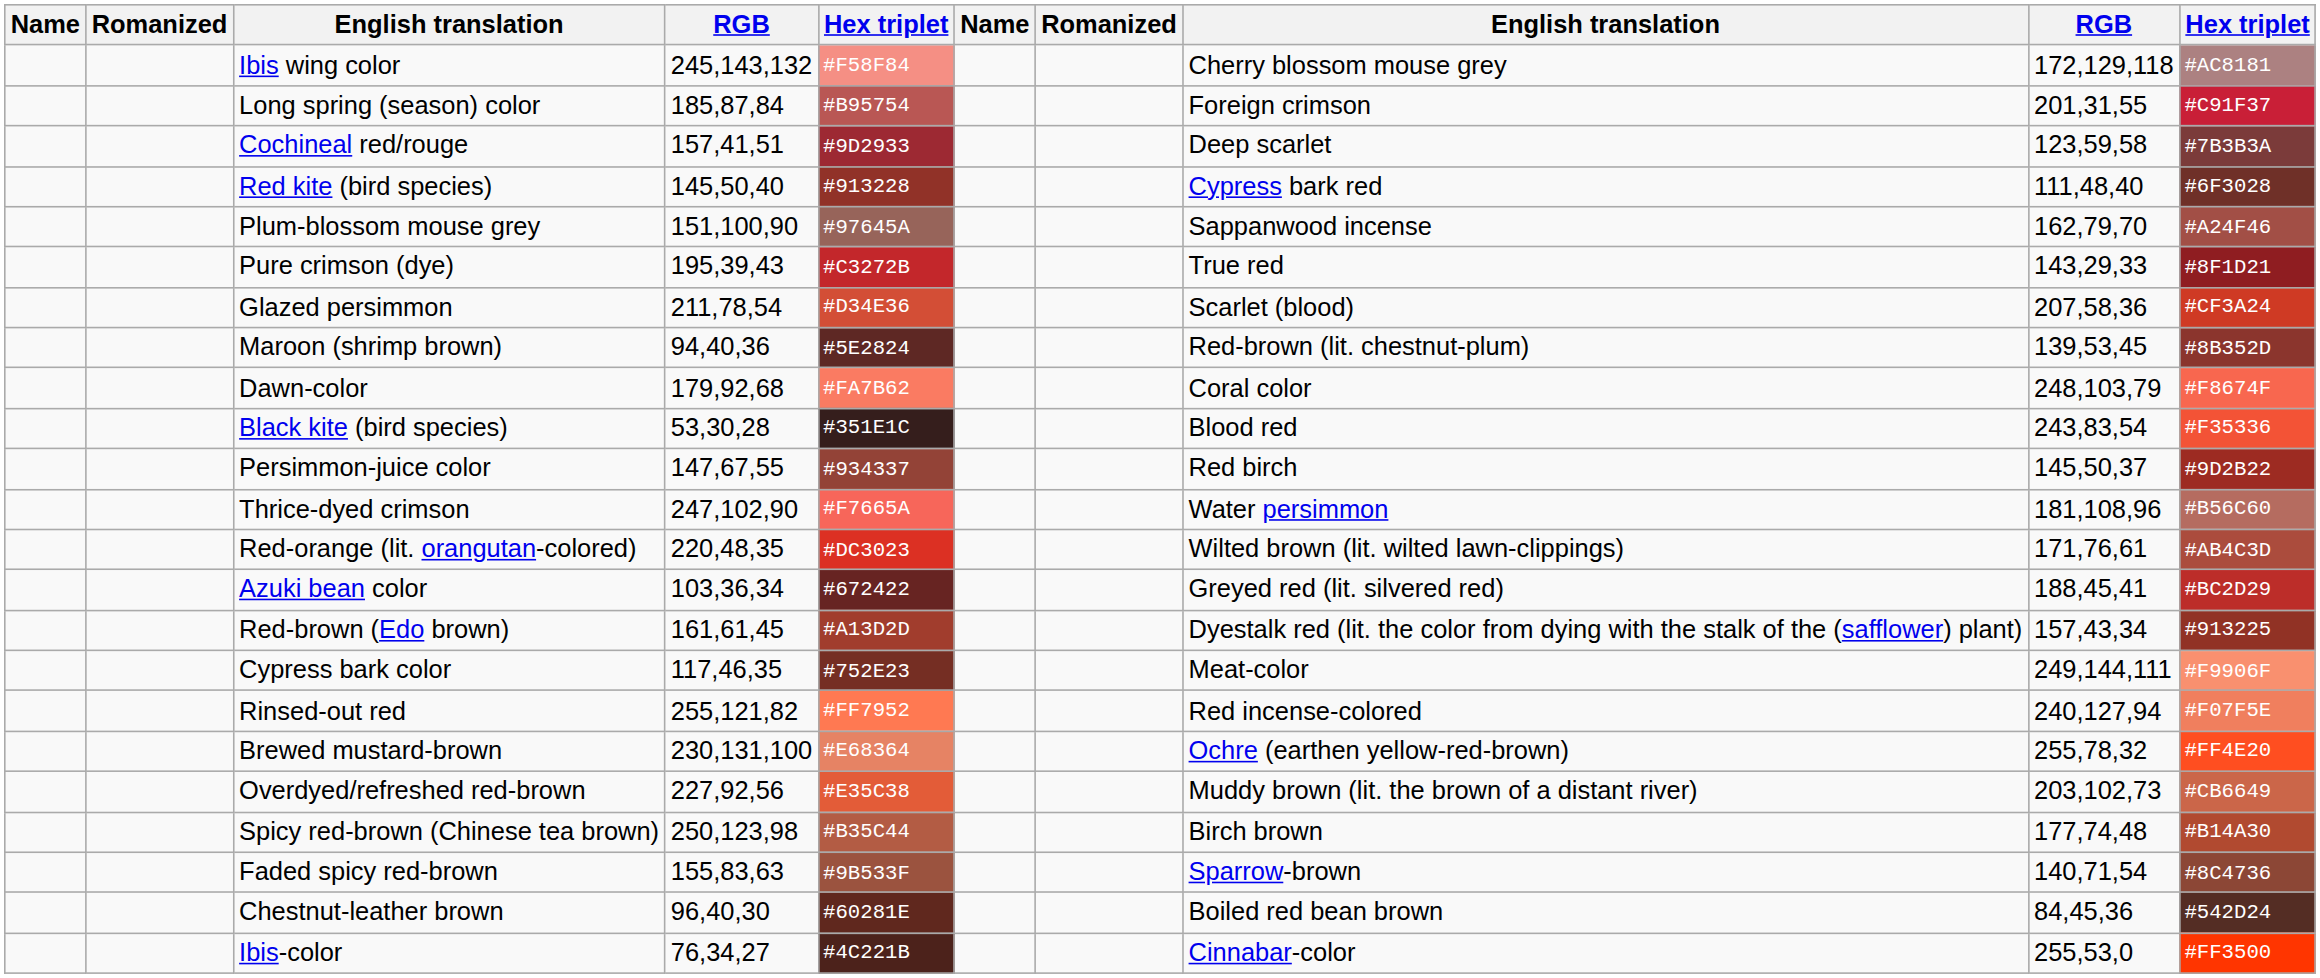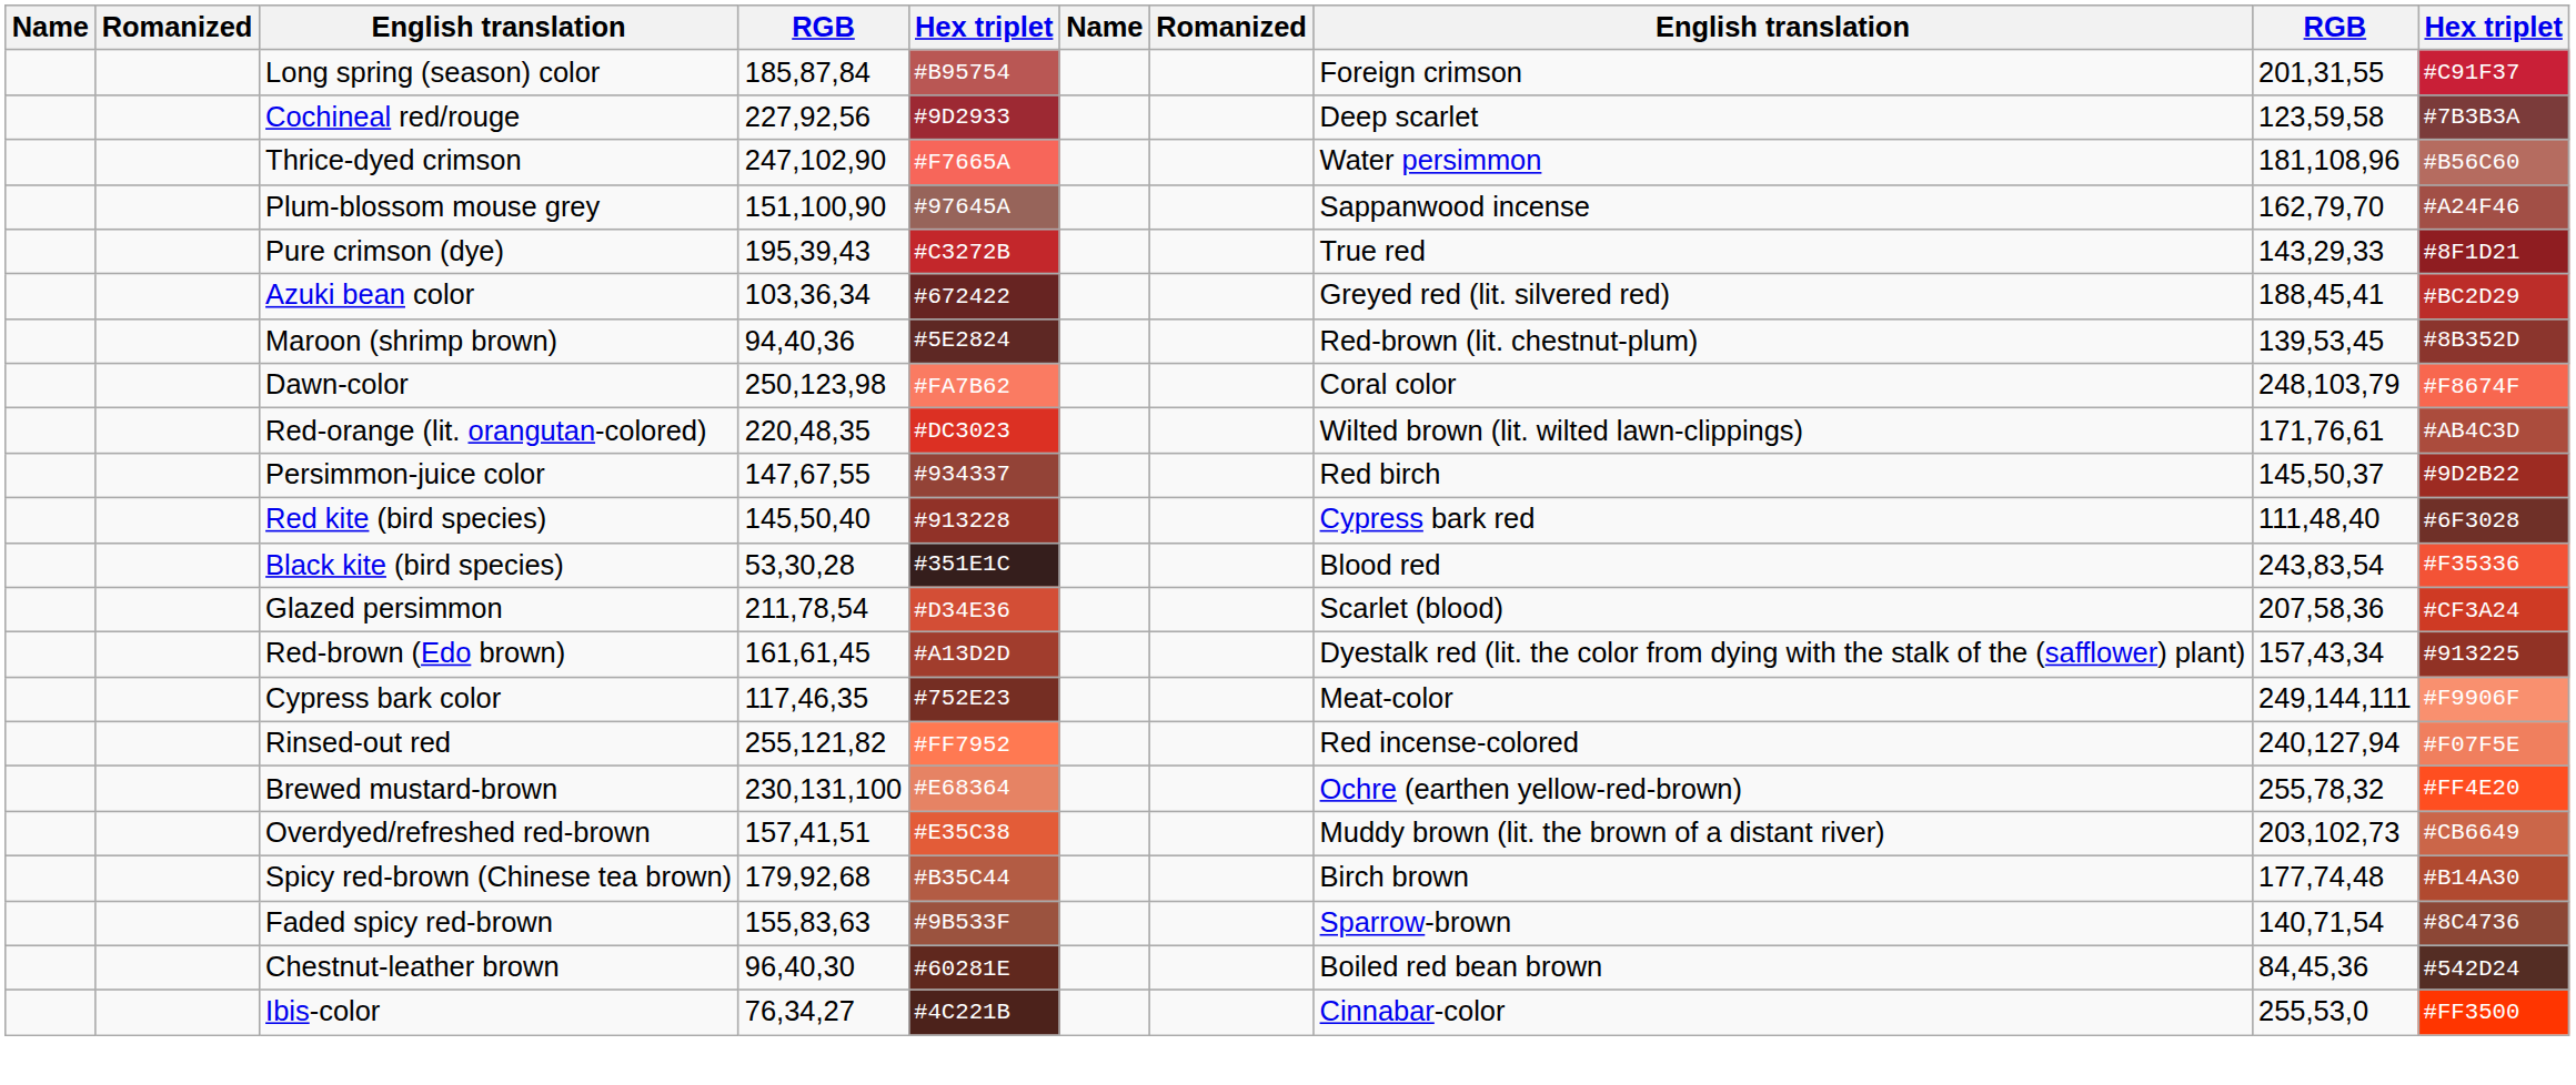- row: Ibis wing color | 245,143,132 | #F58F84 | Cherry blossom mouse grey | 172,129,118 | #AC8181
Cochineal red/rouge | column 4: 157,41,51 -> 227,92,56
rows swapped: Thrice-dyed crimson <-> Red kite (bird species)
rows swapped: Azuki bean color <-> Glazed persimmon
Dawn-color | column 4: 179,92,68 -> 250,123,98
rows swapped: Red-orange (lit. orangutan-colored) <-> Black kite (bird species)
Overdyed/refreshed red-brown | column 4: 227,92,56 -> 157,41,51
Spicy red-brown (Chinese tea brown) | column 4: 250,123,98 -> 179,92,68
